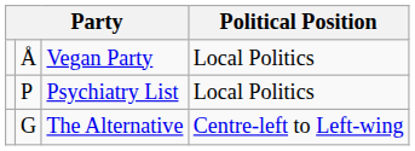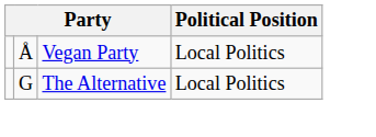- row: P | Psychiatry List | Local Politics
The Alternative | Political Position: Centre-left to Left-wing -> Local Politics
